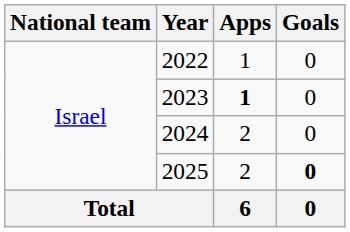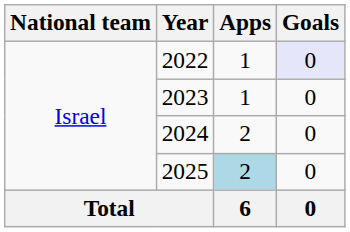2022 | Goals: no background -> lavender background
2023 | Apps: bold -> normal
2025 | Apps: no background -> lightblue background
2025 | Goals: bold -> normal
